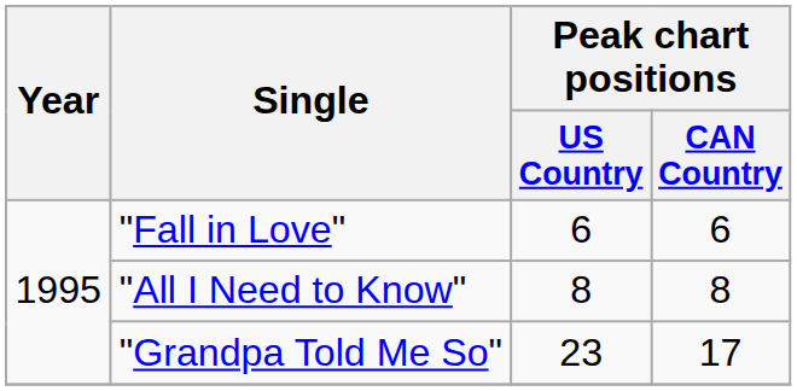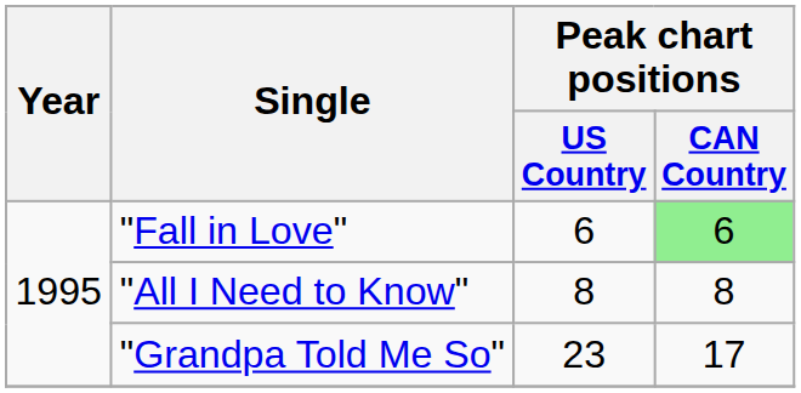"Fall in Love" | Peak chart positions / CAN Country: no background -> lightgreen background
